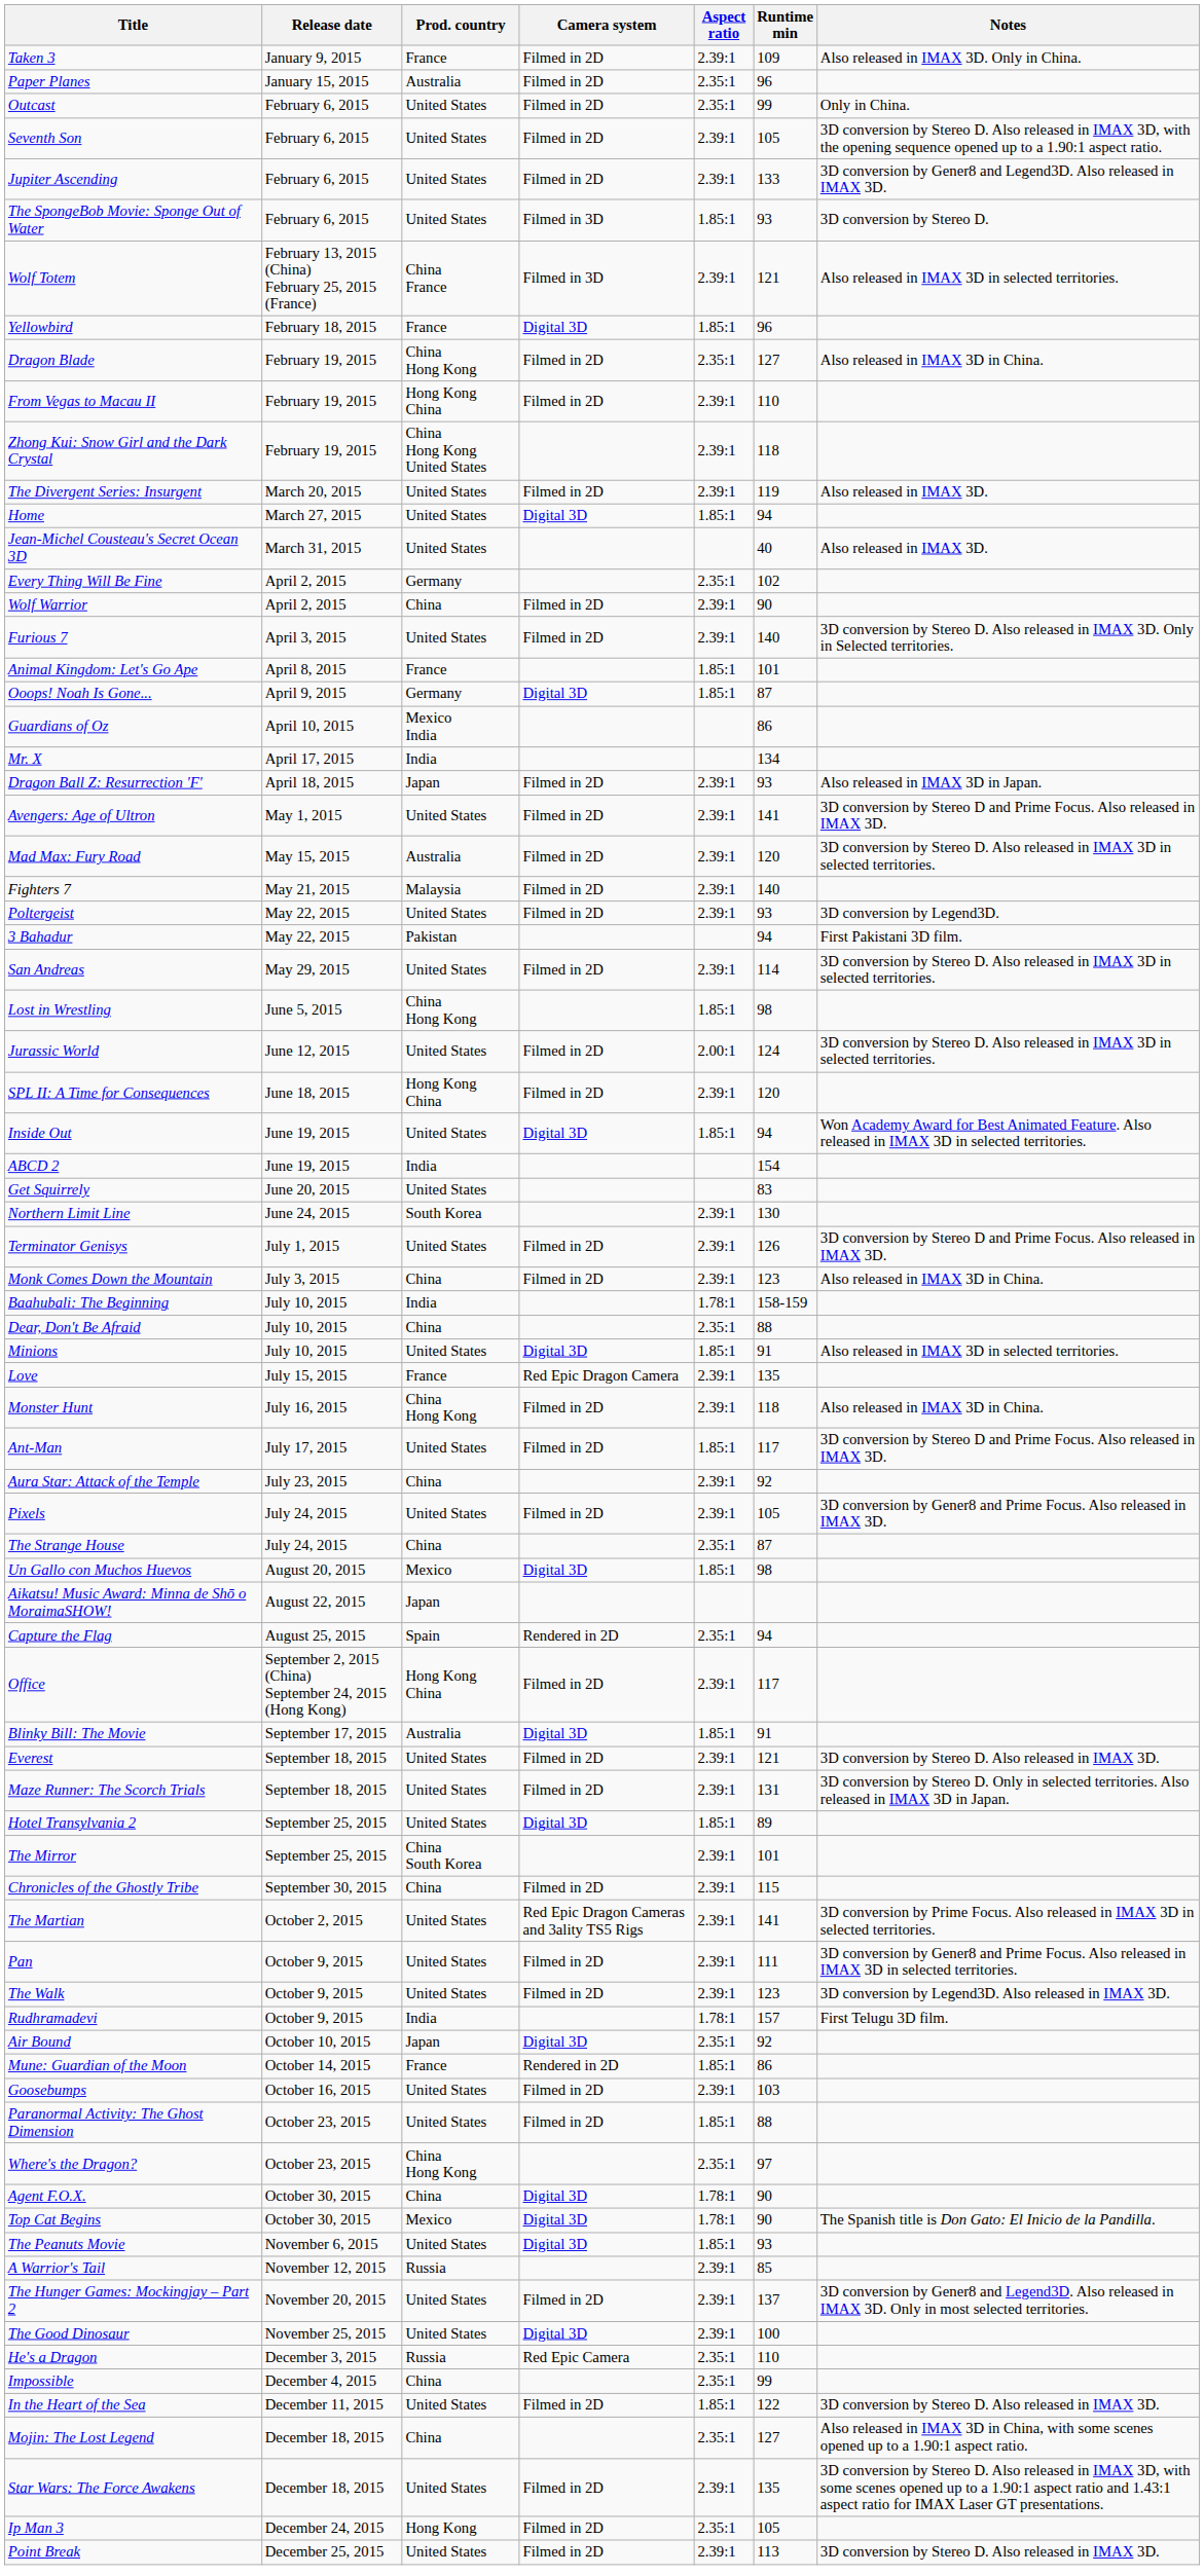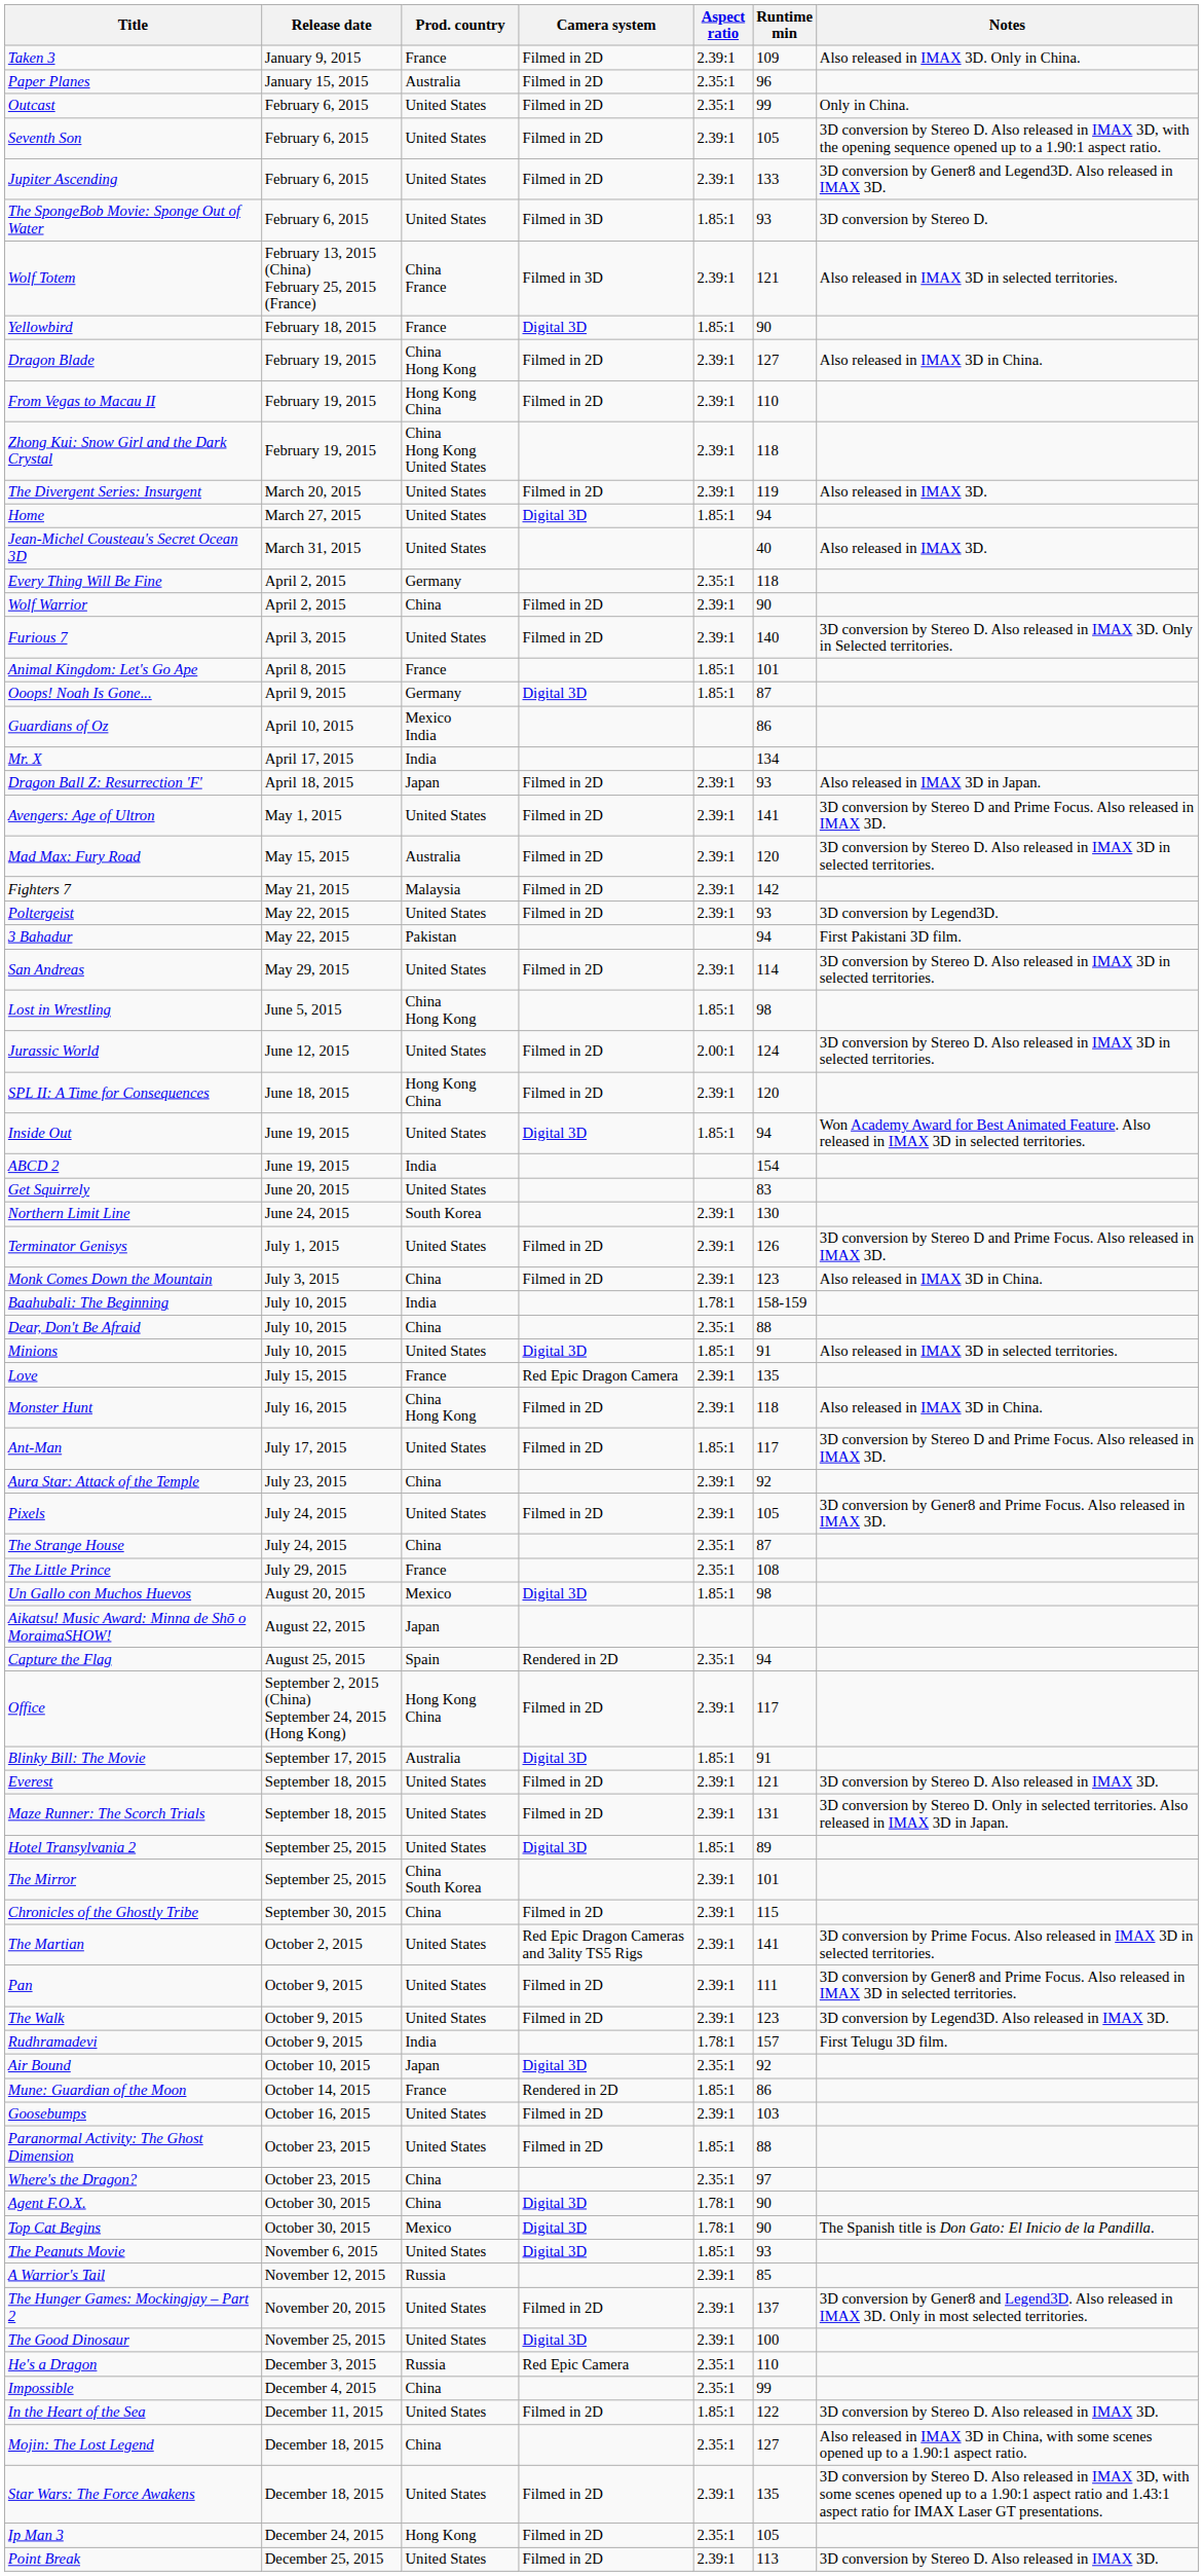Yellowbird | Runtime min: 96 -> 90
Dragon Blade | Aspect ratio: 2.35:1 -> 2.39:1
Every Thing Will Be Fine | Runtime min: 102 -> 118
Fighters 7 | Runtime min: 140 -> 142
+ row: The Little Prince | July 29, 2015 | France | 2.35:1 | 108
Where's the Dragon? | Prod. country: China Hong Kong -> China
